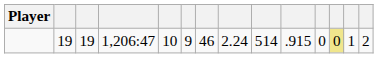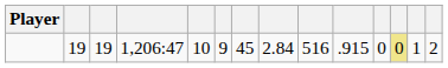row 2 | column 7: 46 -> 45
row 2 | column 8: 2.24 -> 2.84
row 2 | column 9: 514 -> 516
